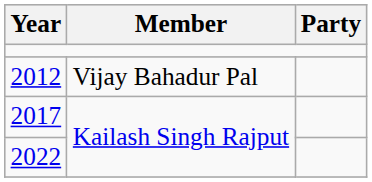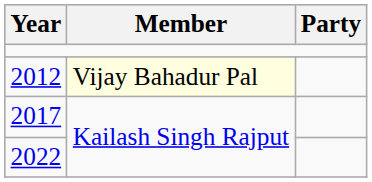2012 | Member: no background -> lightyellow background
